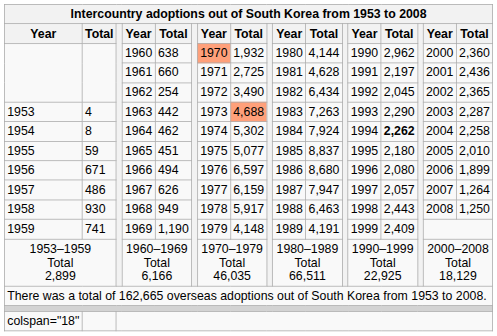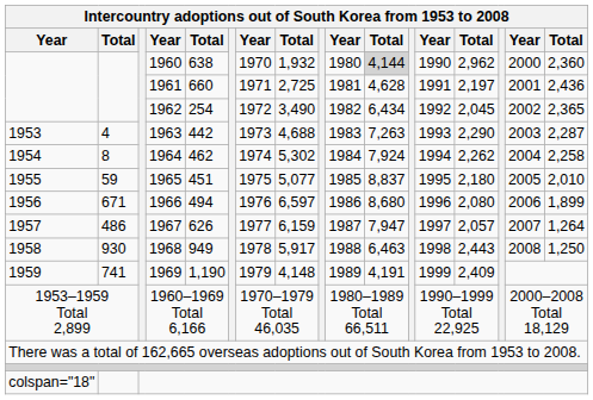1960 | column 7: lightsalmon background -> no background
1960 | column 11: no background -> lightgrey background
1963 | column 8: lightsalmon background -> no background
1964 | column 14: bold -> normal
